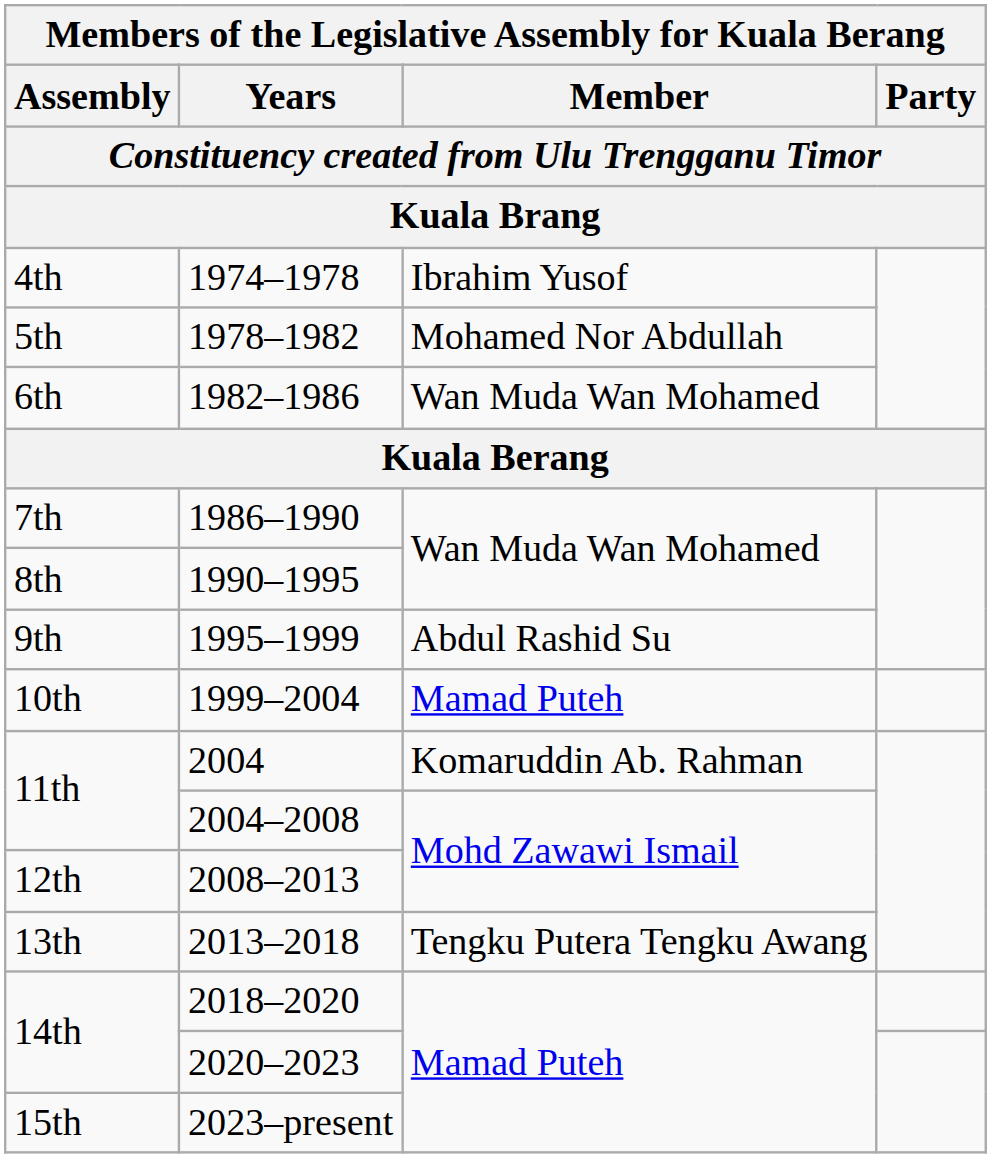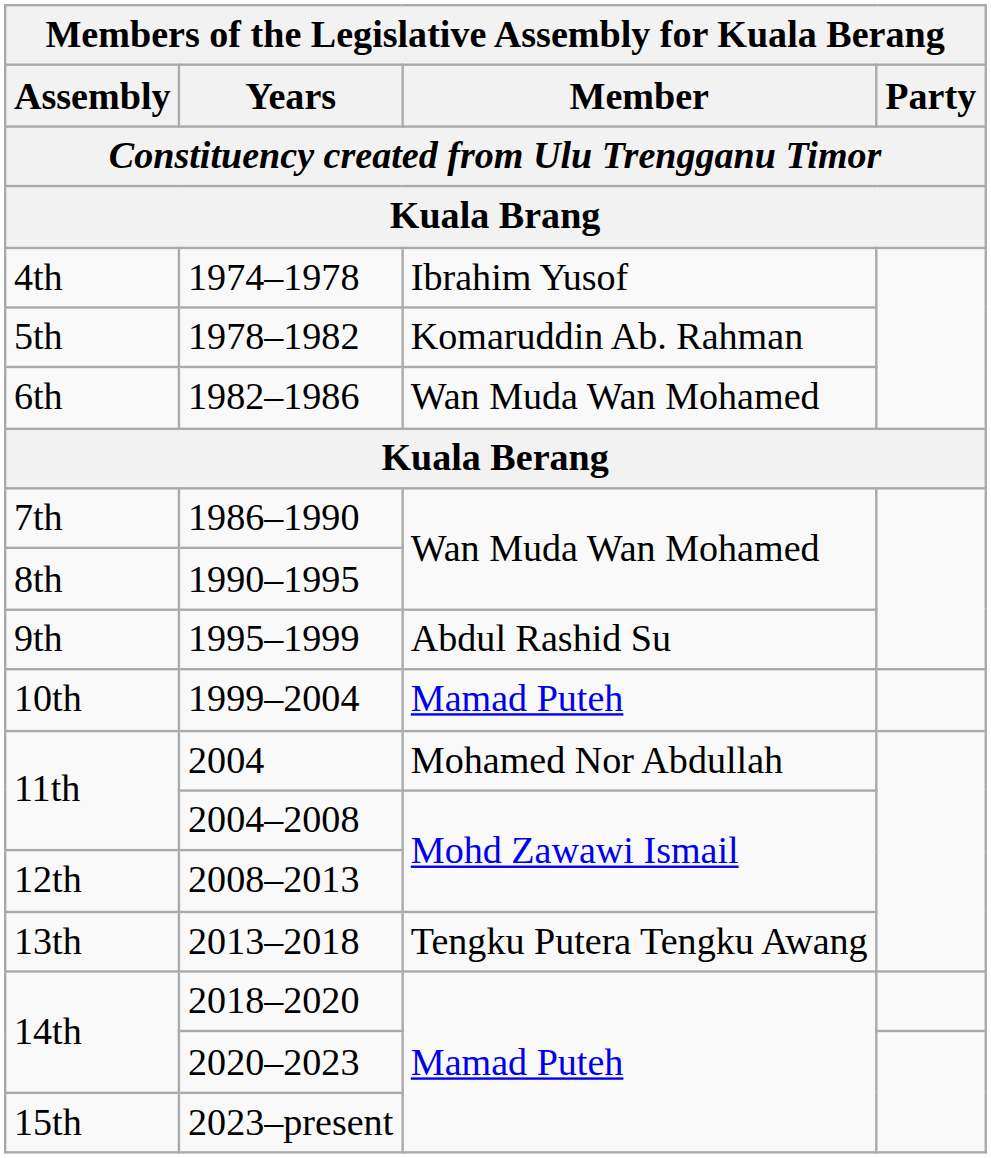1978–1982 | Member: Mohamed Nor Abdullah -> Komaruddin Ab. Rahman
2004 | Member: Komaruddin Ab. Rahman -> Mohamed Nor Abdullah
